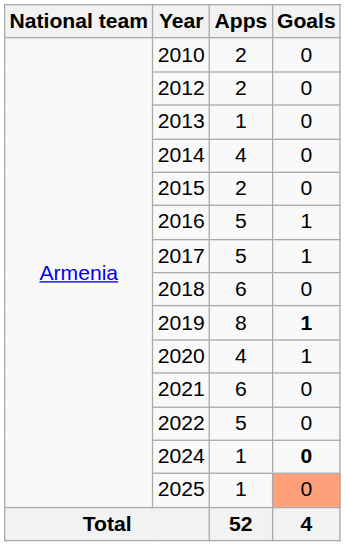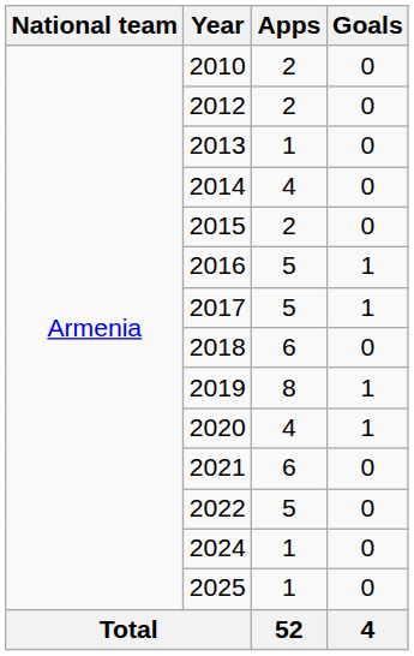2019 | Goals: bold -> normal
2024 | Goals: bold -> normal
2025 | Goals: lightsalmon background -> no background
